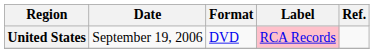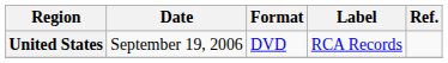United States | Label: pink background -> no background
